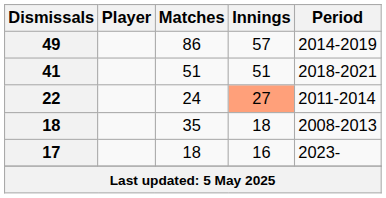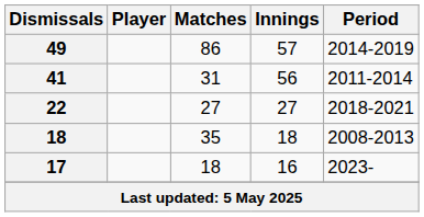41 | Matches: 51 -> 31
41 | Innings: 51 -> 56
41 | Period: 2018-2021 -> 2011-2014
22 | Matches: 24 -> 27
22 | Innings: lightsalmon background -> no background
22 | Period: 2011-2014 -> 2018-2021
